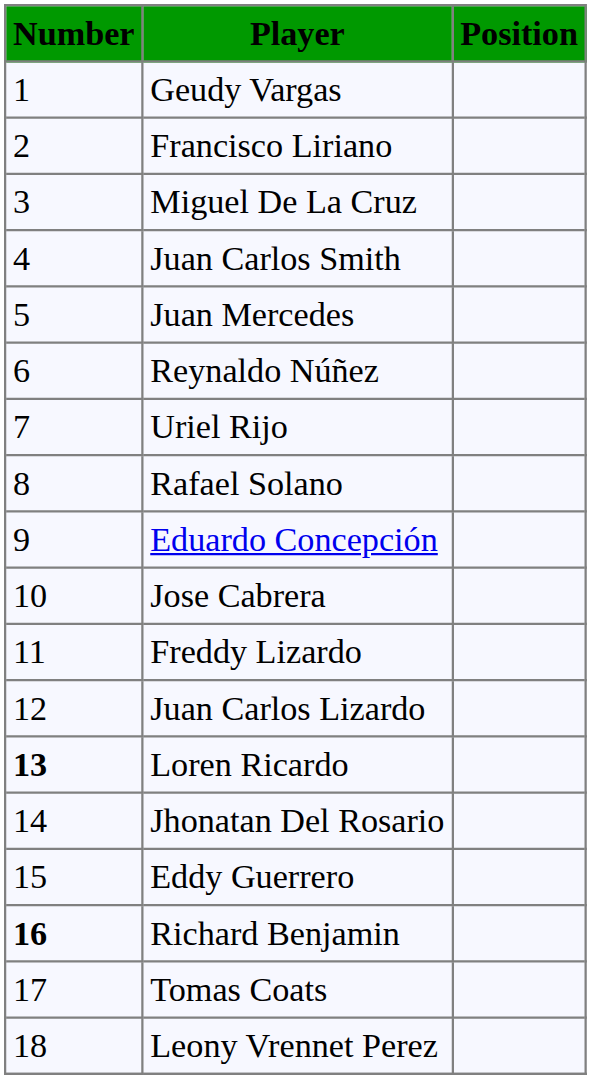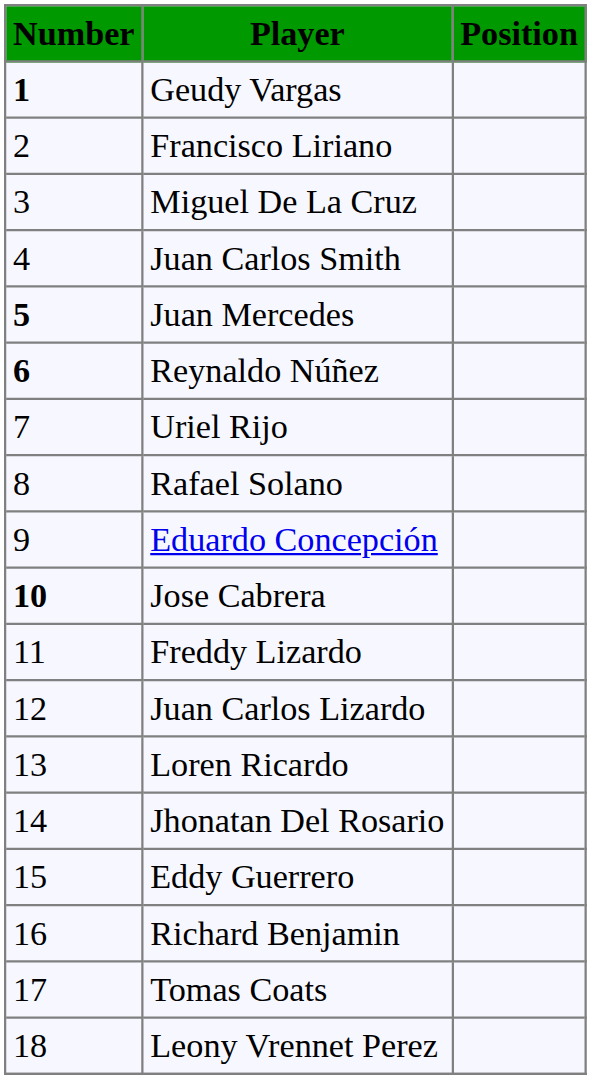Geudy Vargas | Number: normal -> bold
Juan Mercedes | Number: normal -> bold
Reynaldo Núñez | Number: normal -> bold
Jose Cabrera | Number: normal -> bold
Loren Ricardo | Number: bold -> normal
Richard Benjamin | Number: bold -> normal
